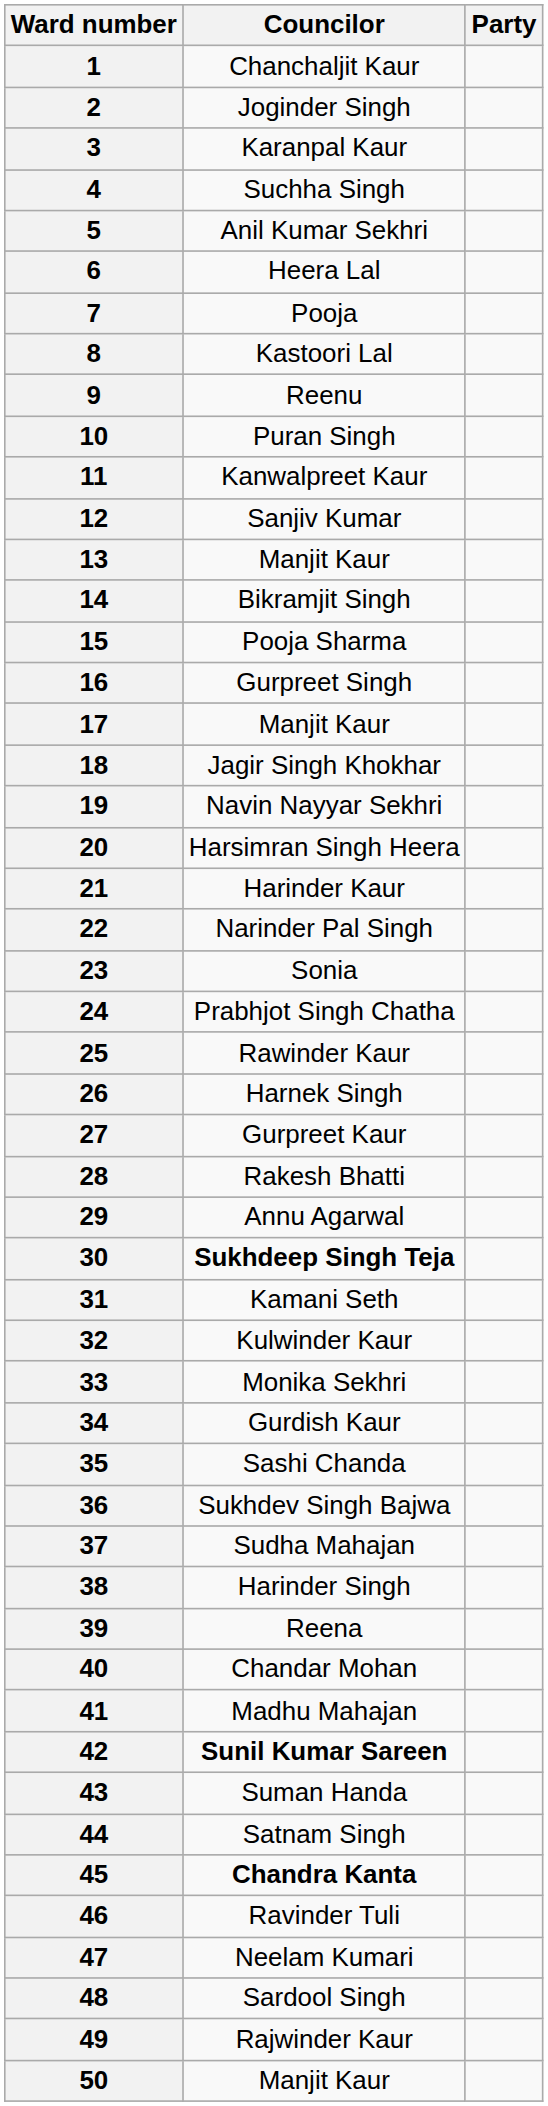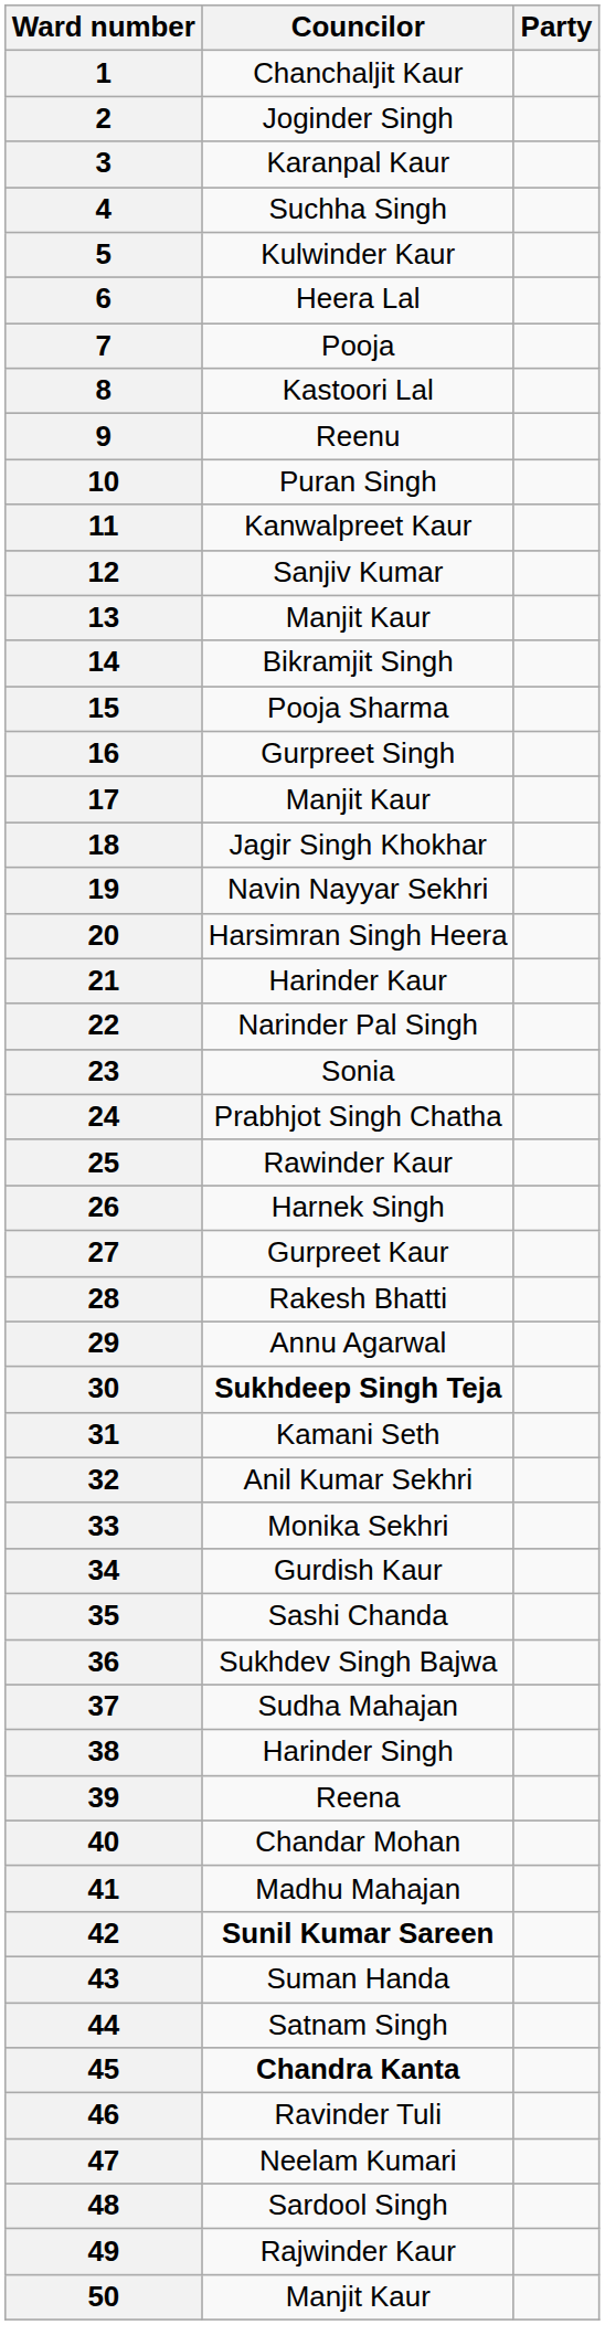5 | Councilor: Anil Kumar Sekhri -> Kulwinder Kaur
32 | Councilor: Kulwinder Kaur -> Anil Kumar Sekhri
